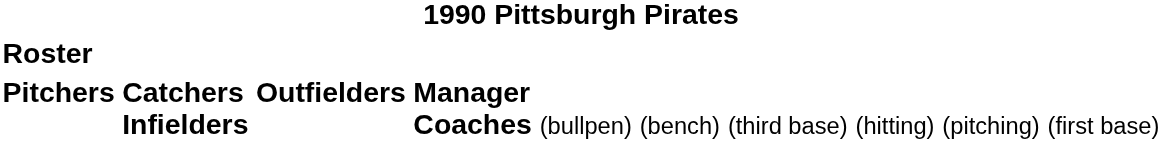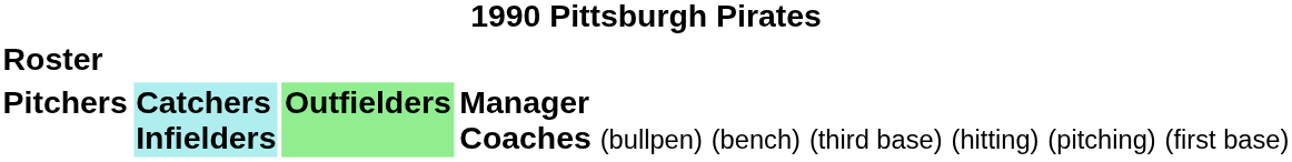Pitchers | column 2: no background -> paleturquoise background
Pitchers | column 3: no background -> lightgreen background
